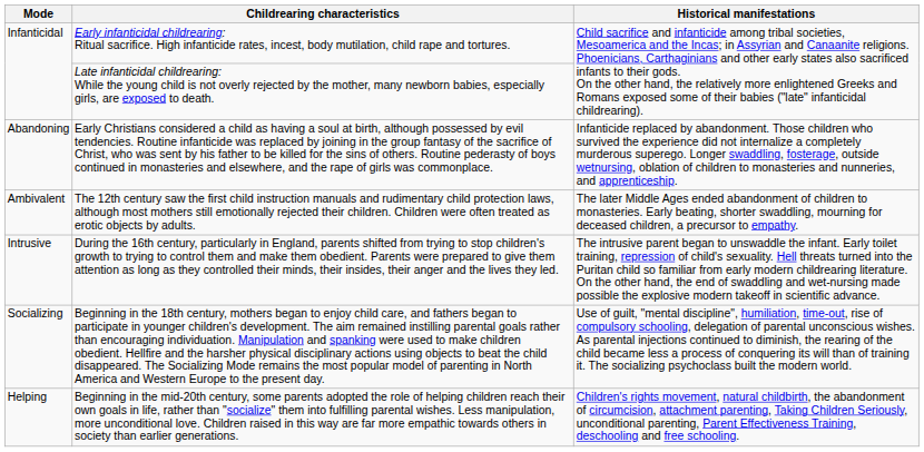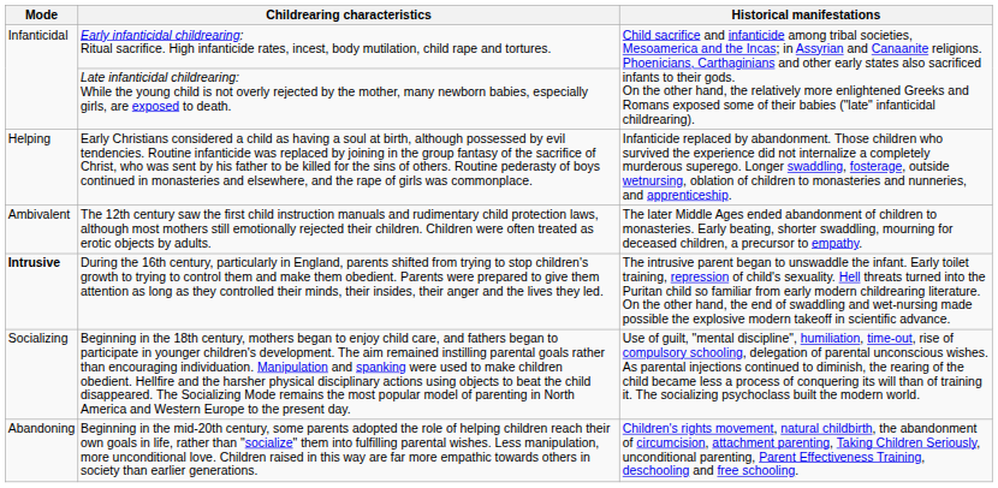row 4 | Mode: Abandoning -> Helping
row 6 | Mode: normal -> bold
row 8 | Mode: Helping -> Abandoning
